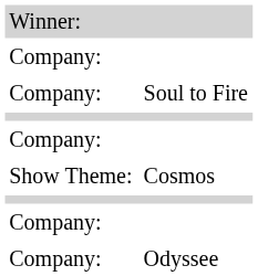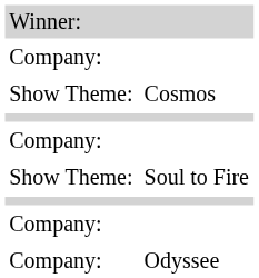row 3 | column 1: Company: -> Show Theme:
row 3 | column 2: Soul to Fire -> Cosmos
row 5 | column 2: Cosmos -> Soul to Fire
